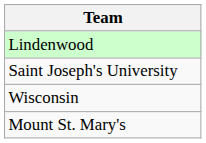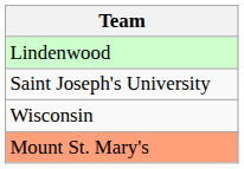row 5 | column 1: no background -> lightsalmon background
